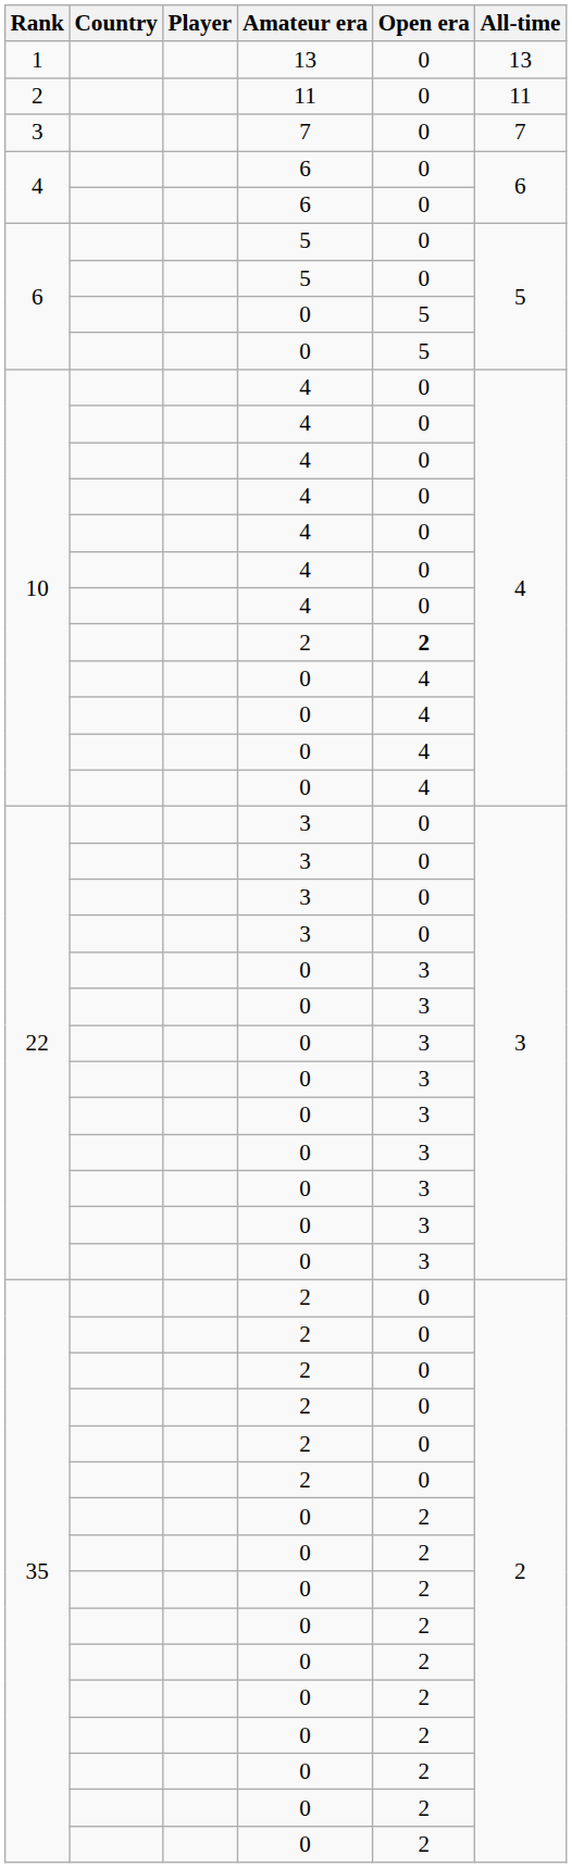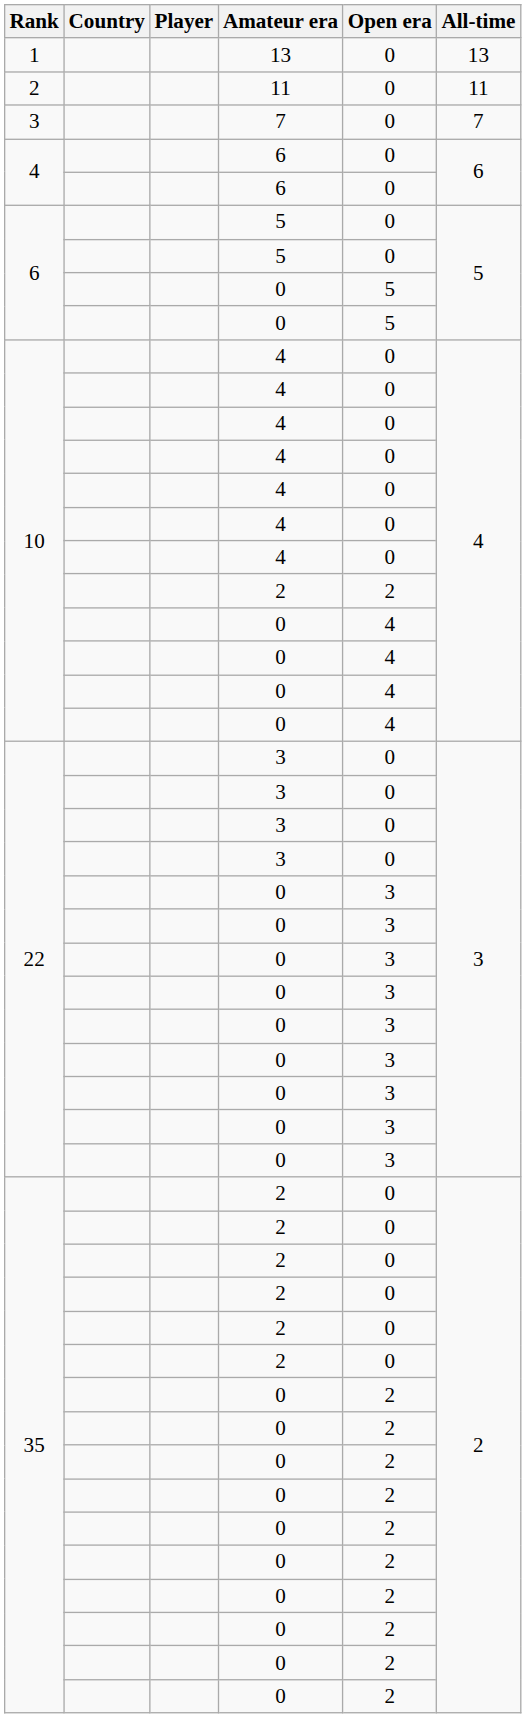10 / 2 | Open era: bold -> normal
